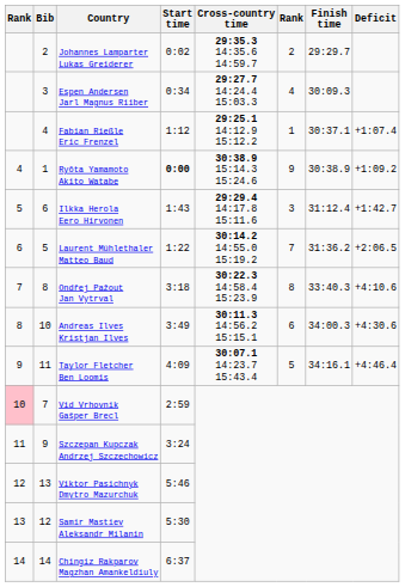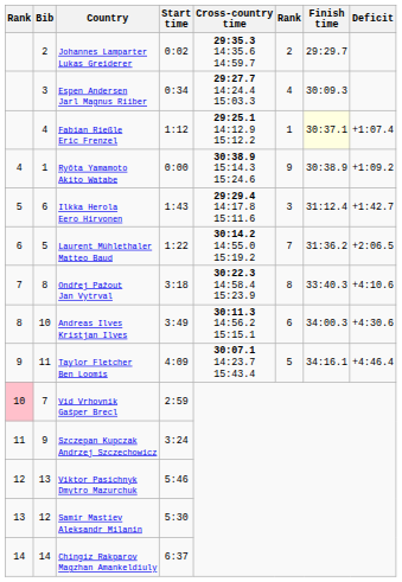Fabian Rießle Eric Frenzel | Finish time: no background -> lightyellow background
Ryōta Yamamoto Akito Watabe | Start time: bold -> normal
